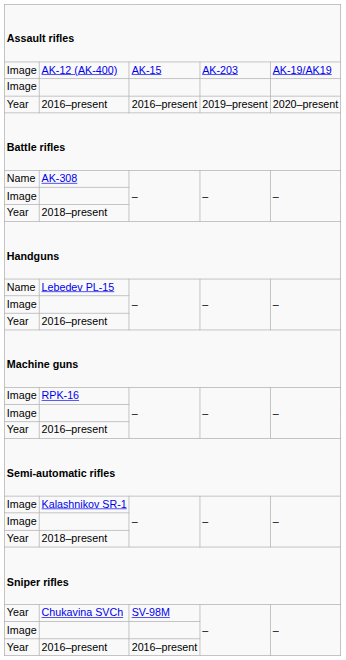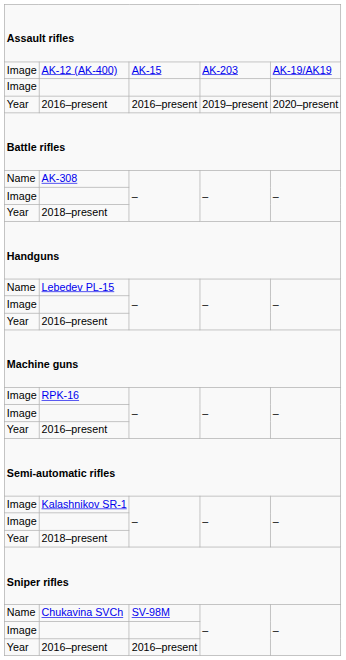Chukavina SVCh | column 1: Year -> Name
